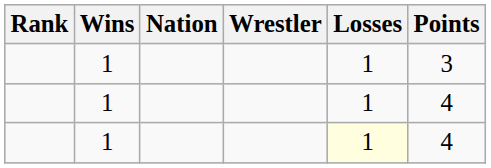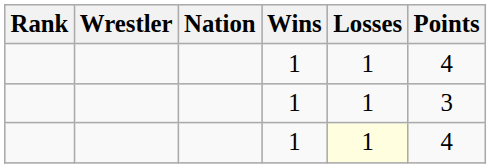columns swapped: Wrestler <-> Wins
row 2 | Points: 3 -> 4
row 3 | Points: 4 -> 3
